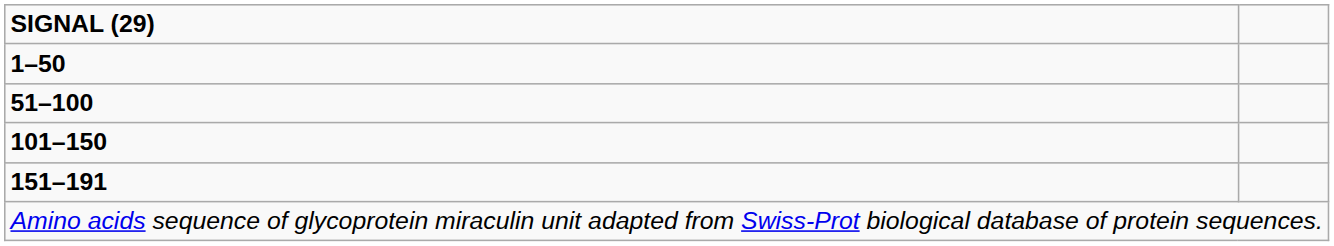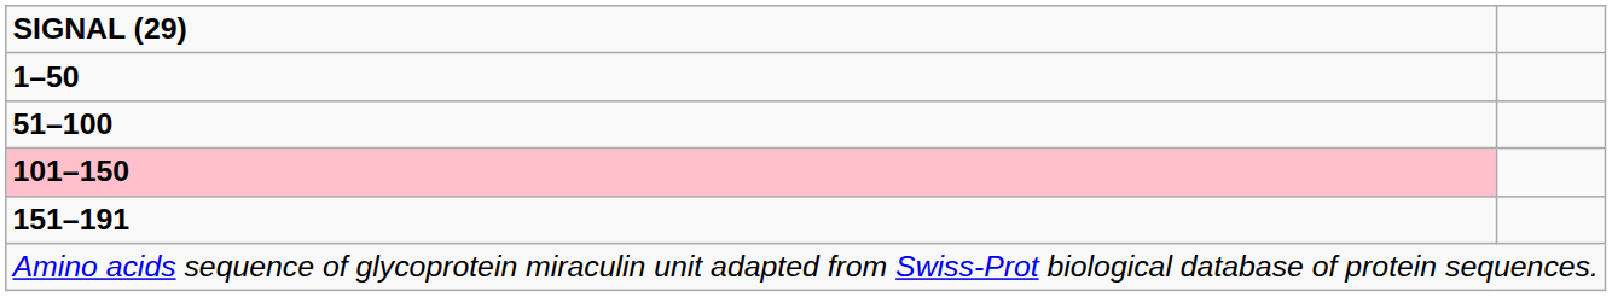101–150 | SIGNAL (29): no background -> pink background
